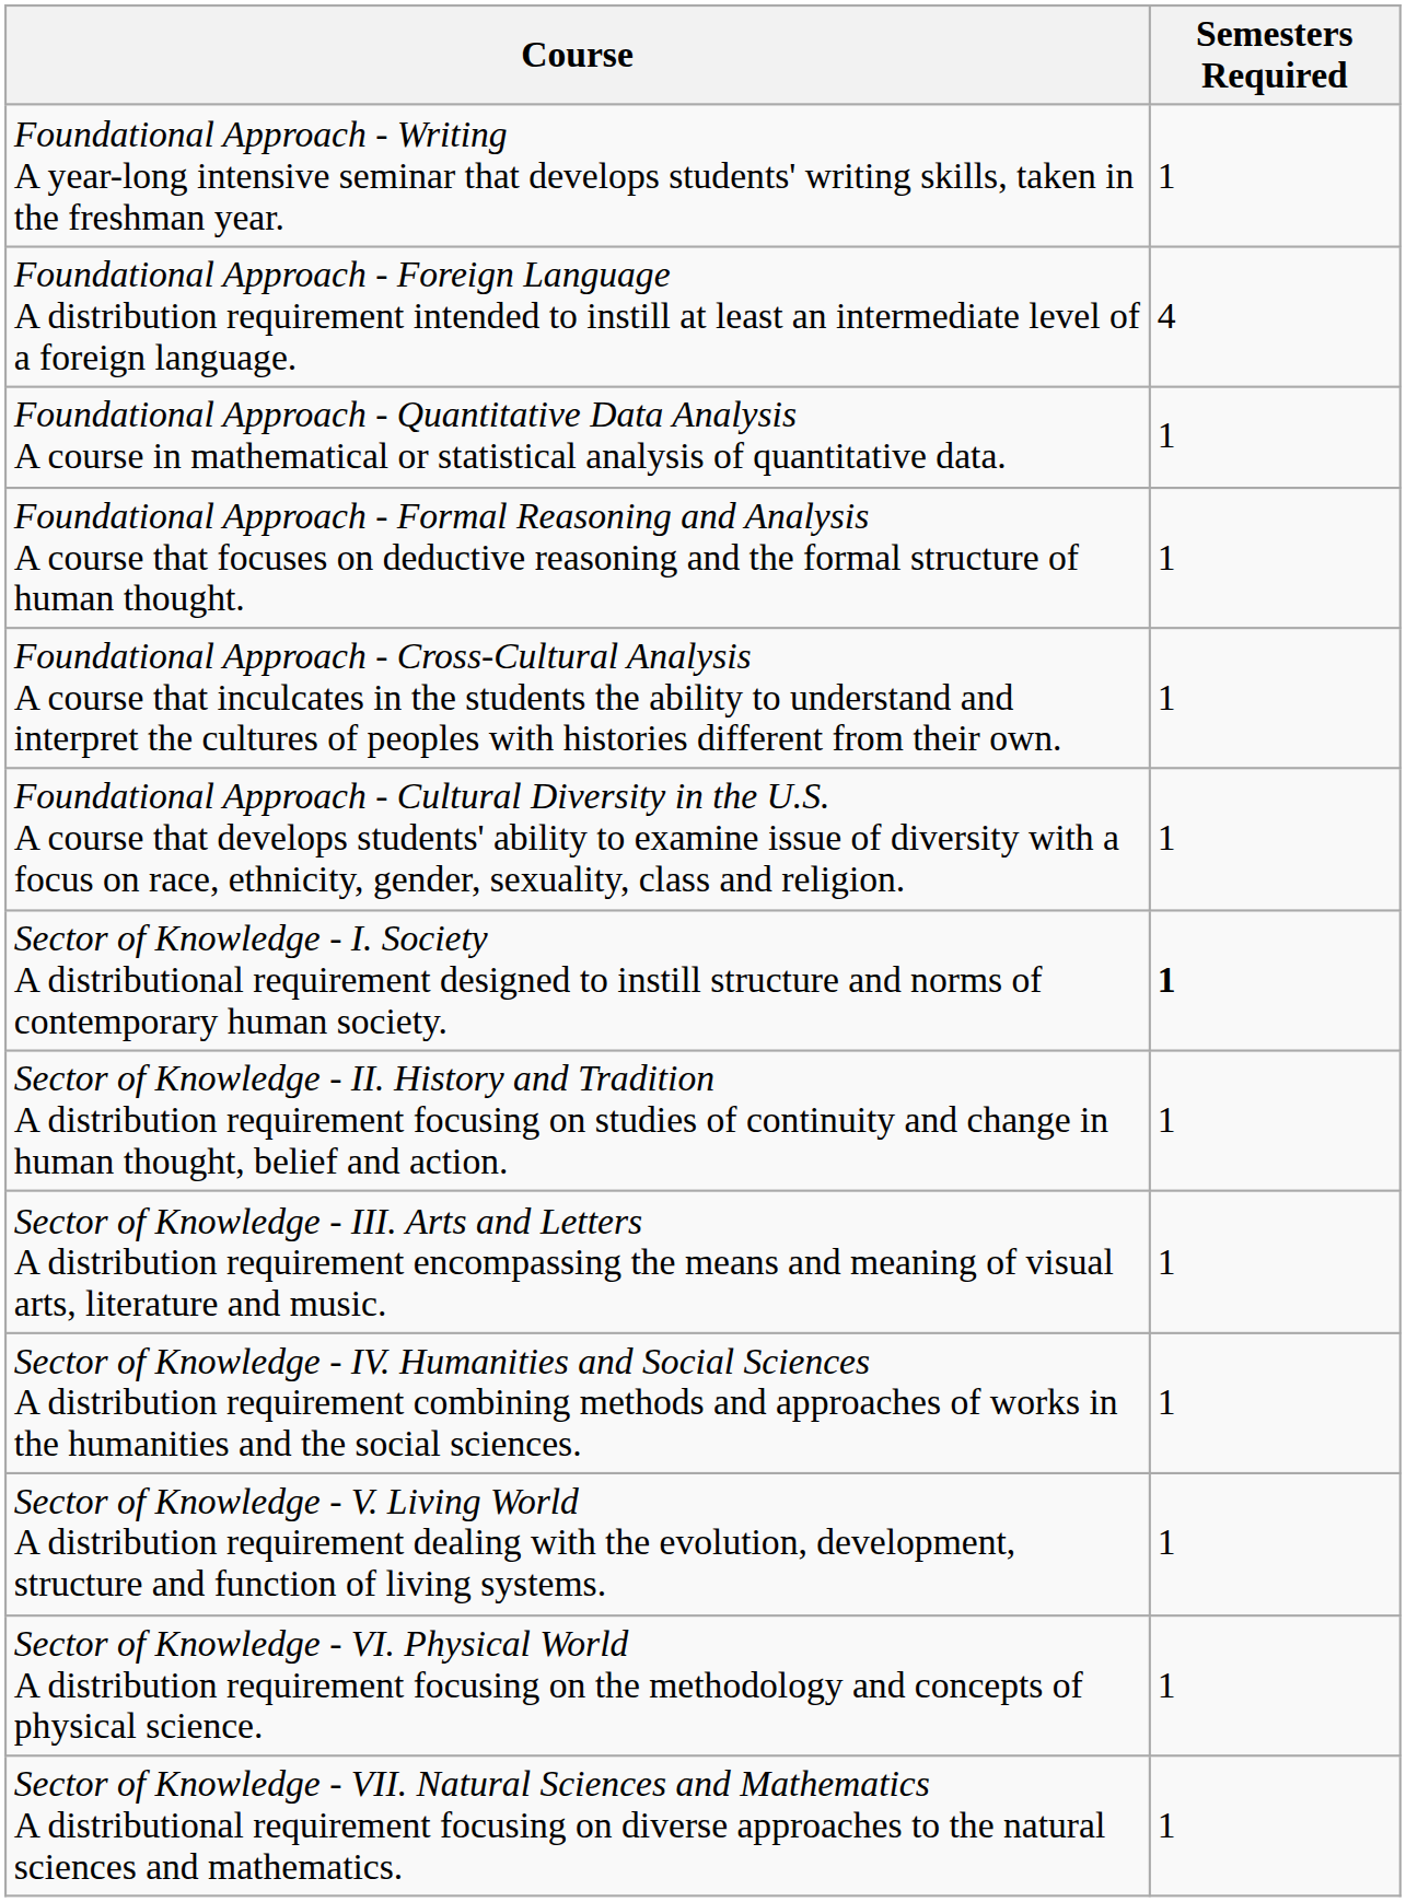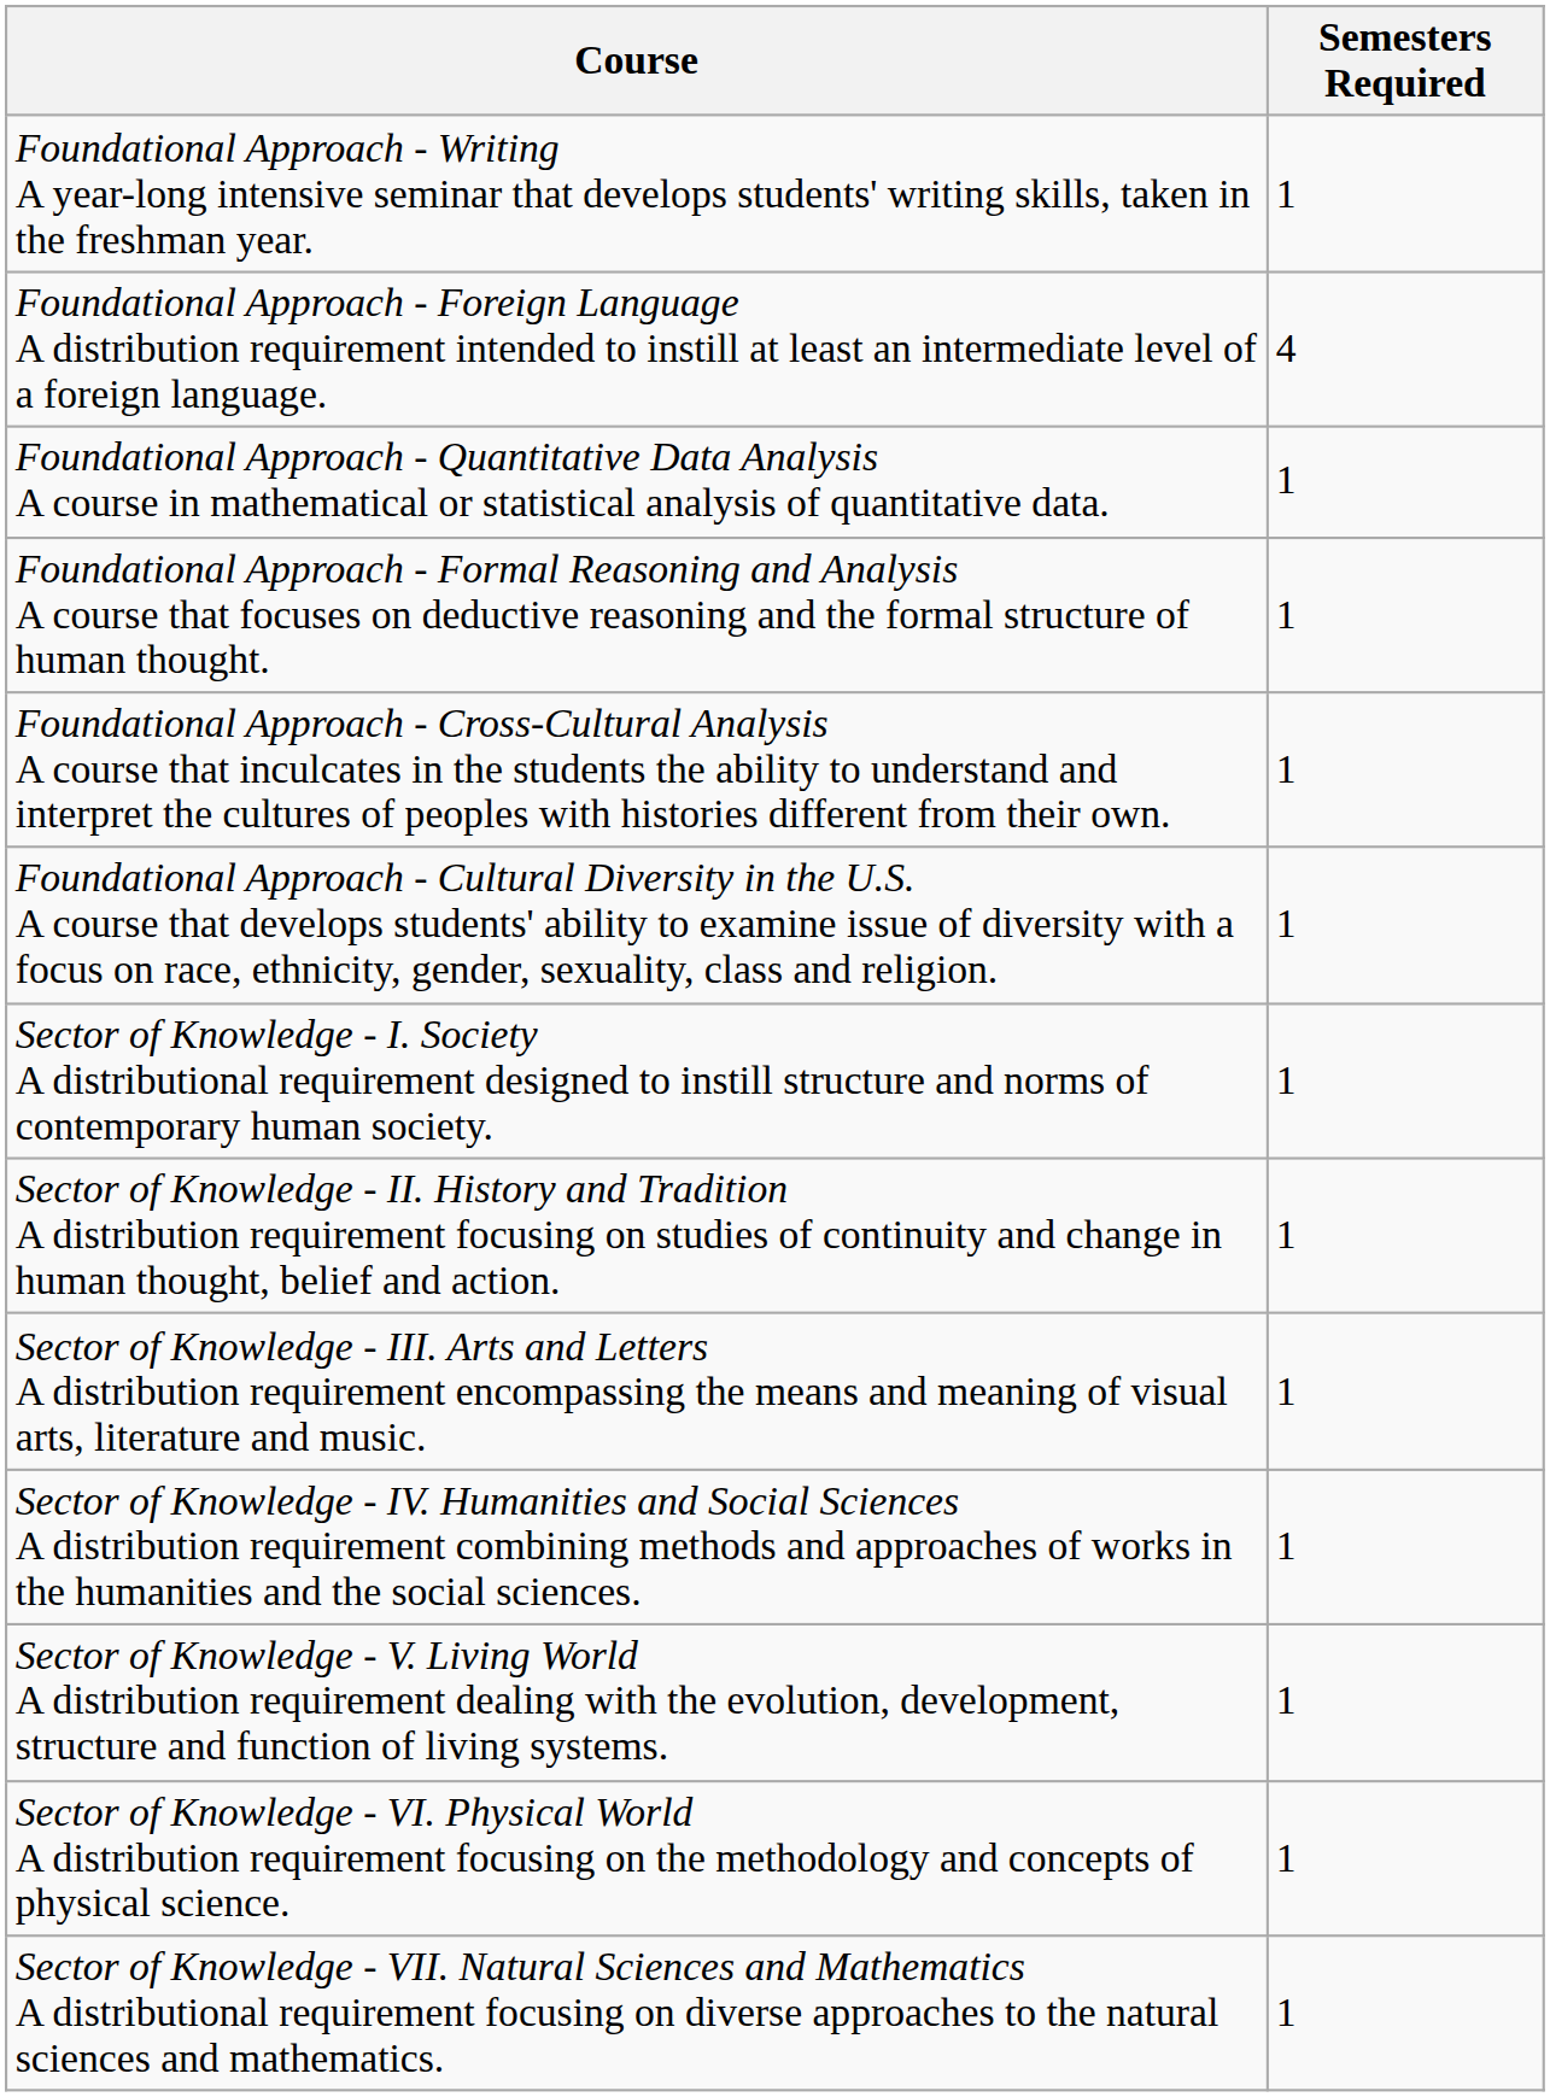row 8 | Semesters Required: bold -> normal
